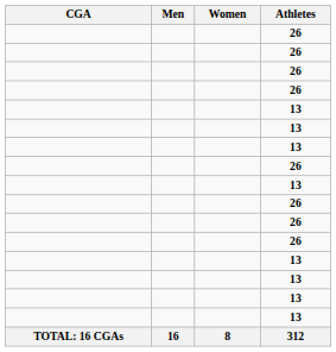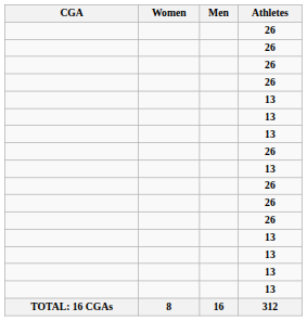columns swapped: Men <-> Women
